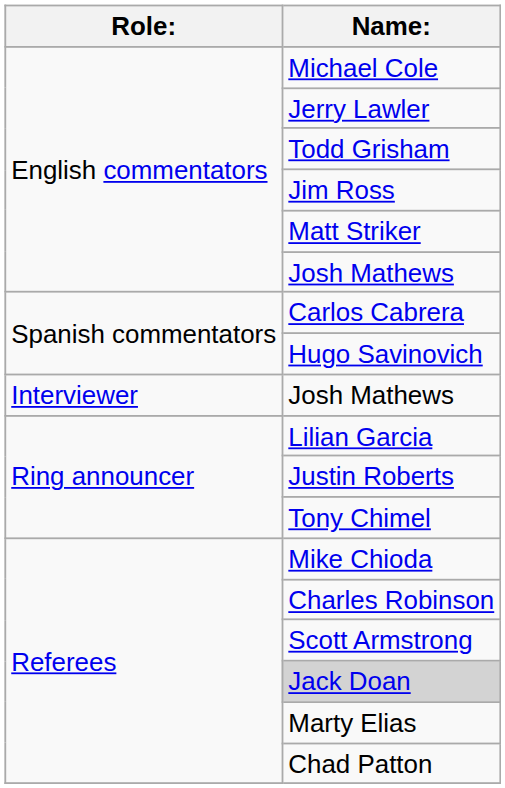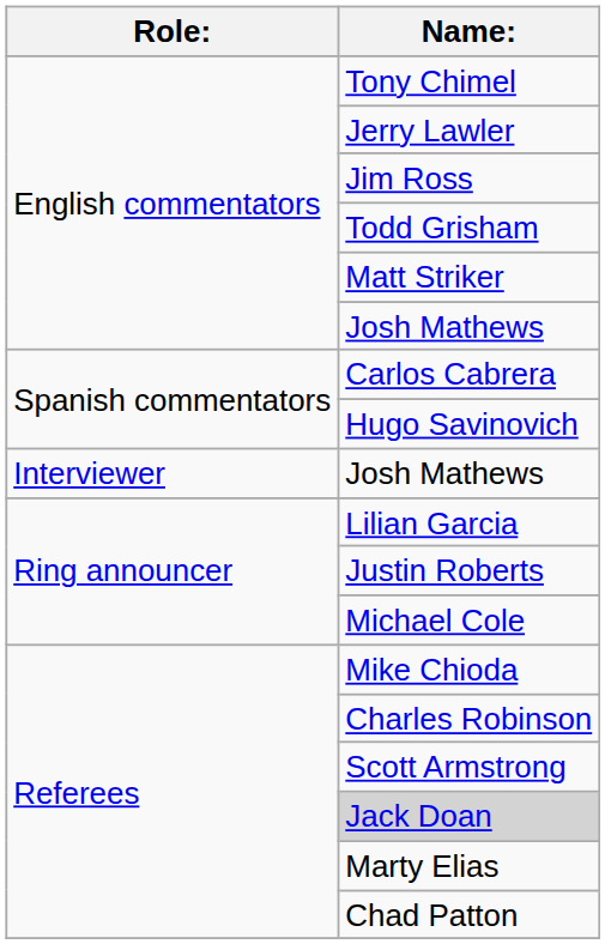row 2 | Name:: Michael Cole -> Tony Chimel
row 4 | Name:: Todd Grisham -> Jim Ross
row 5 | Name:: Jim Ross -> Todd Grisham
row 13 | Name:: Tony Chimel -> Michael Cole
